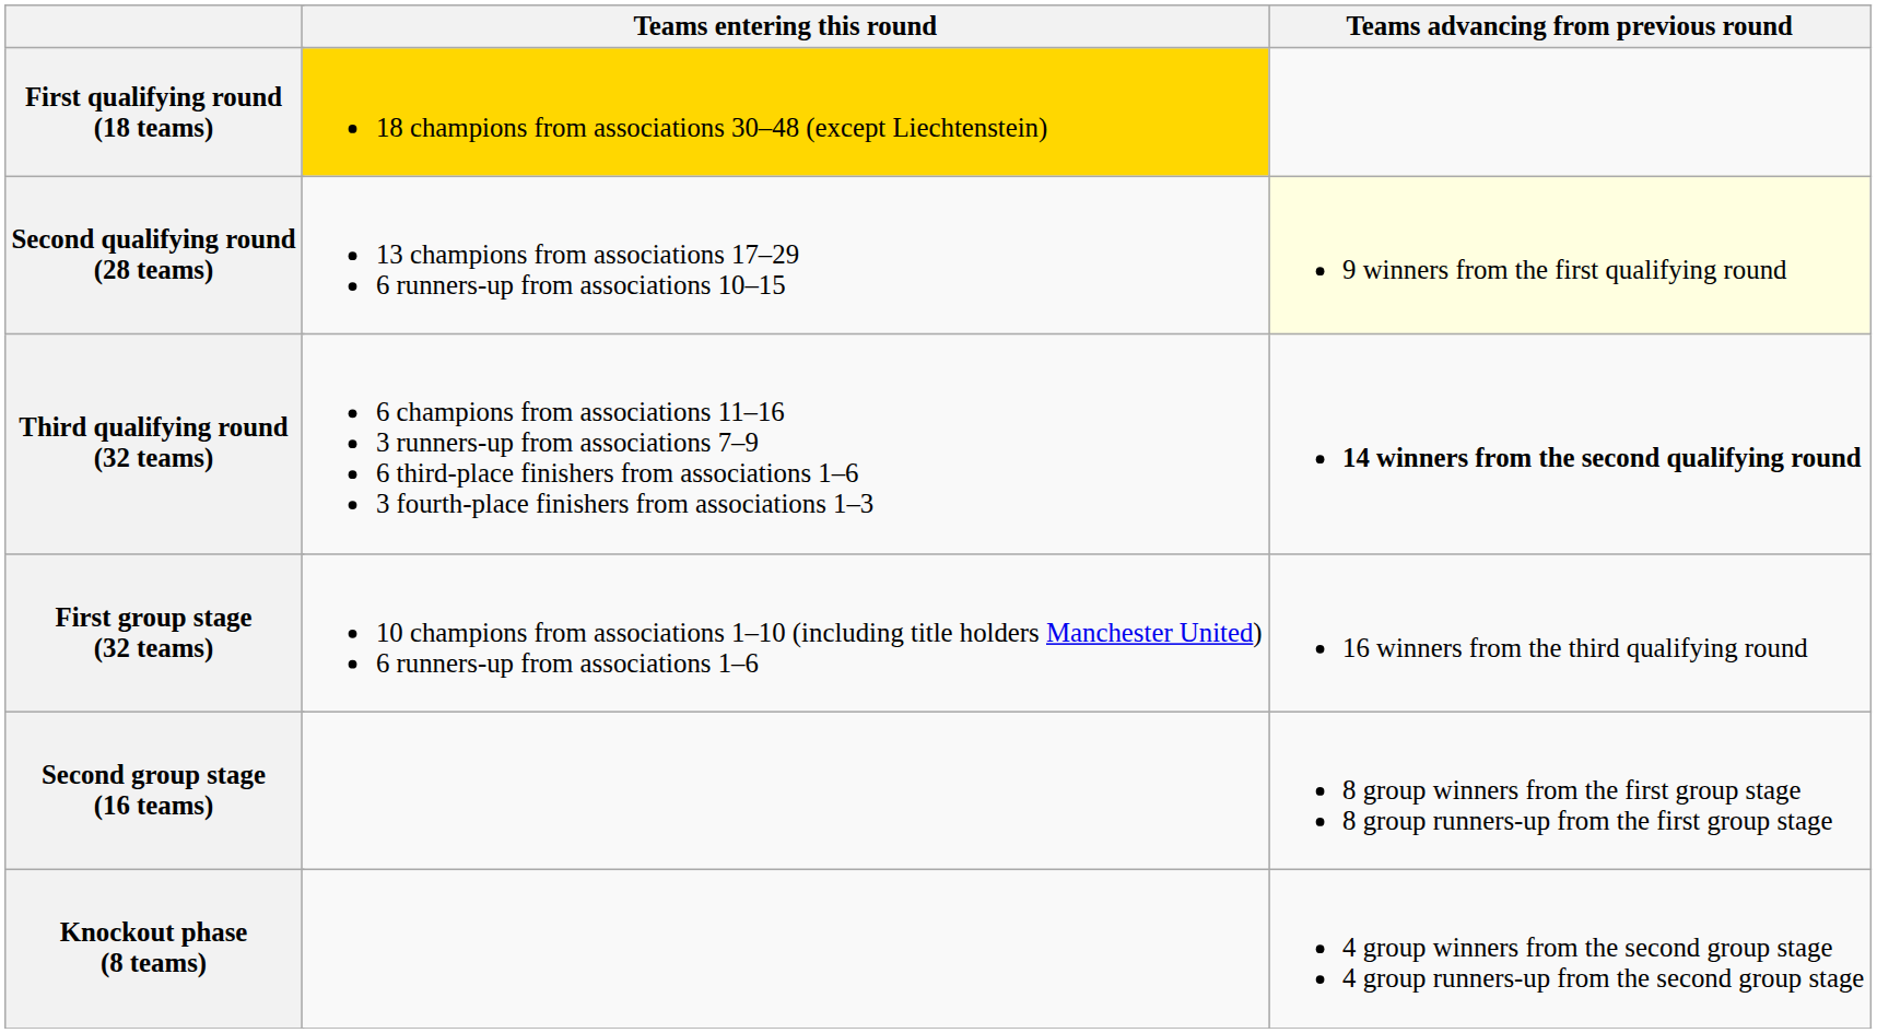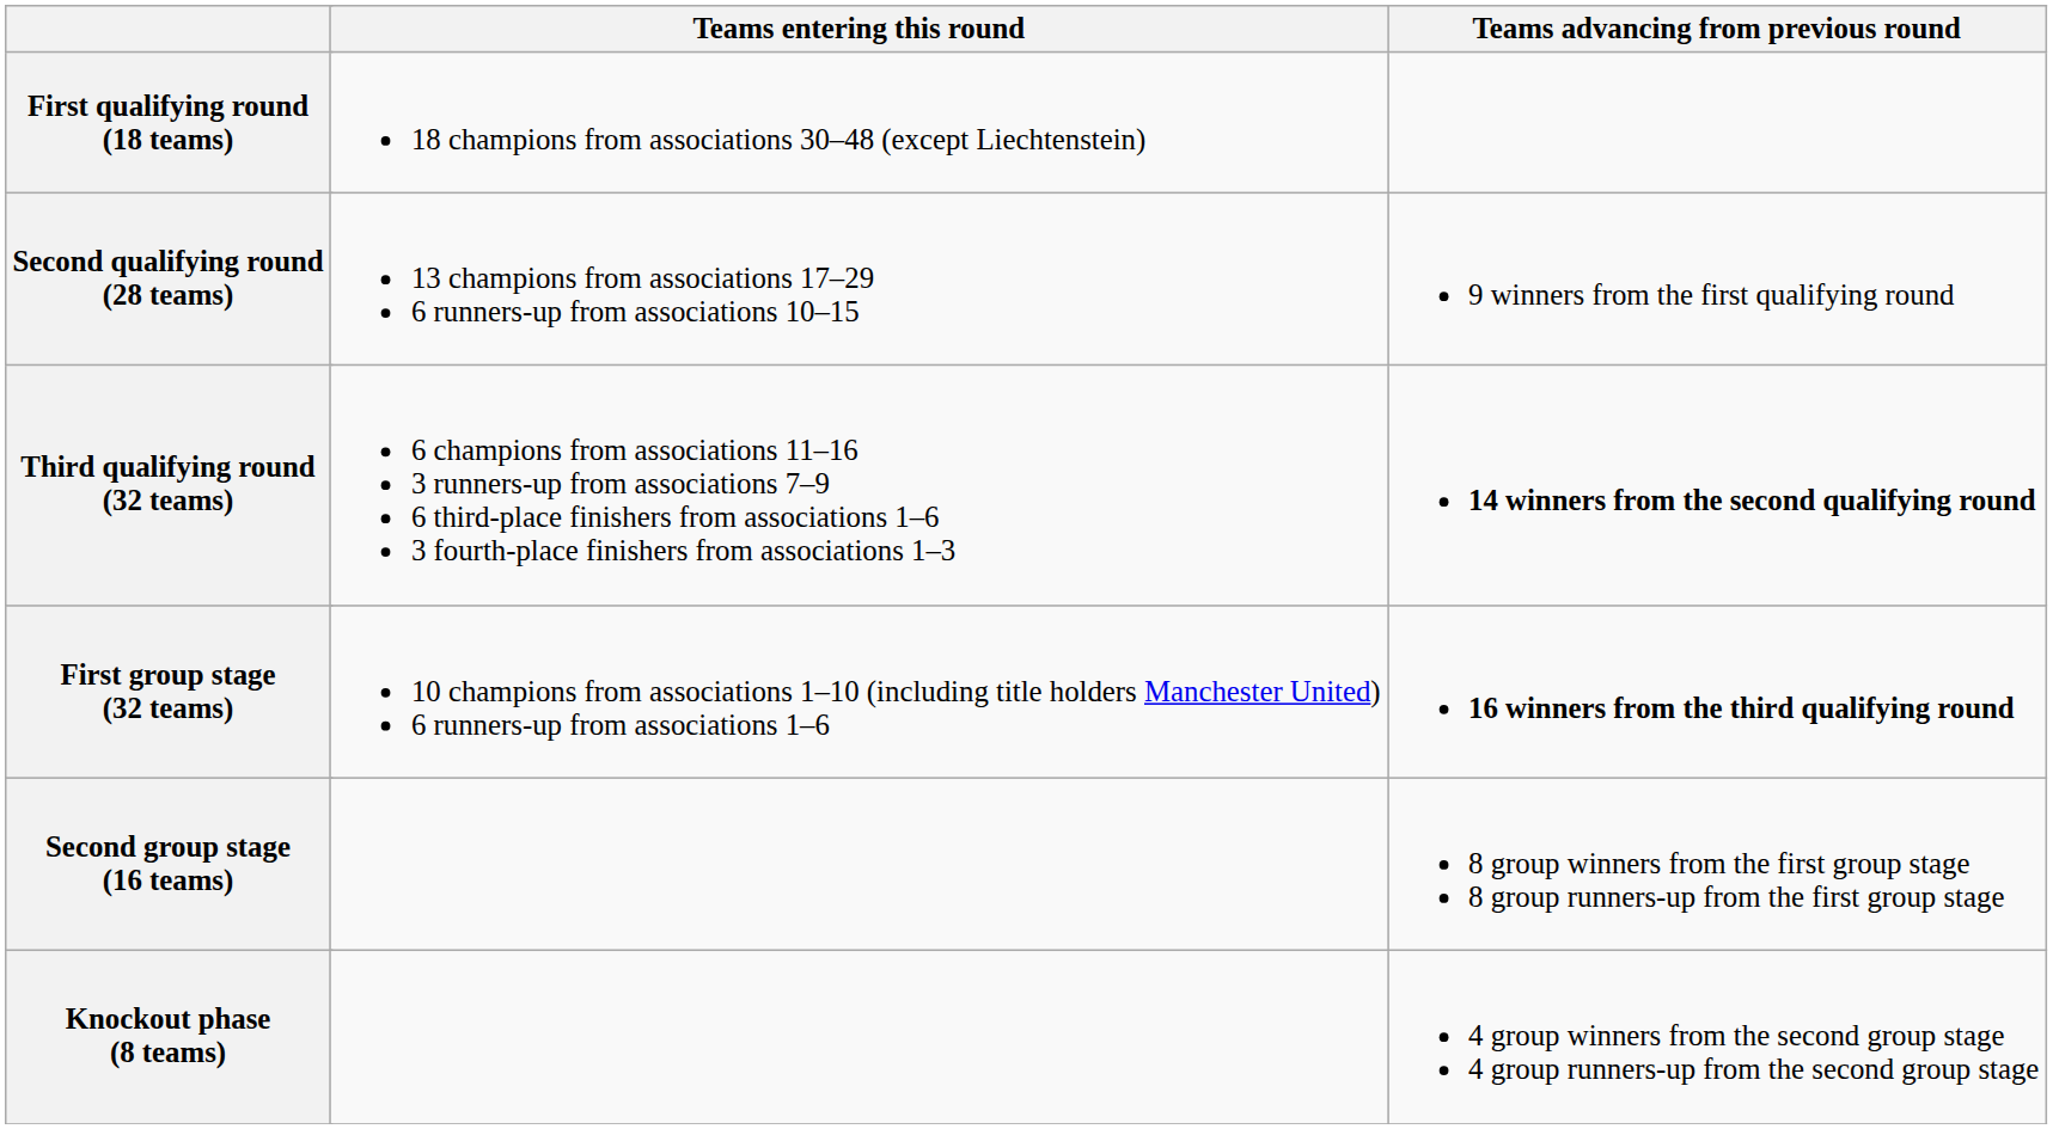First qualifying round (18 teams) | Teams entering this round: gold background -> no background
Second qualifying round (28 teams) | Teams advancing from previous round: lightyellow background -> no background
First group stage (32 teams) | Teams advancing from previous round: normal -> bold
